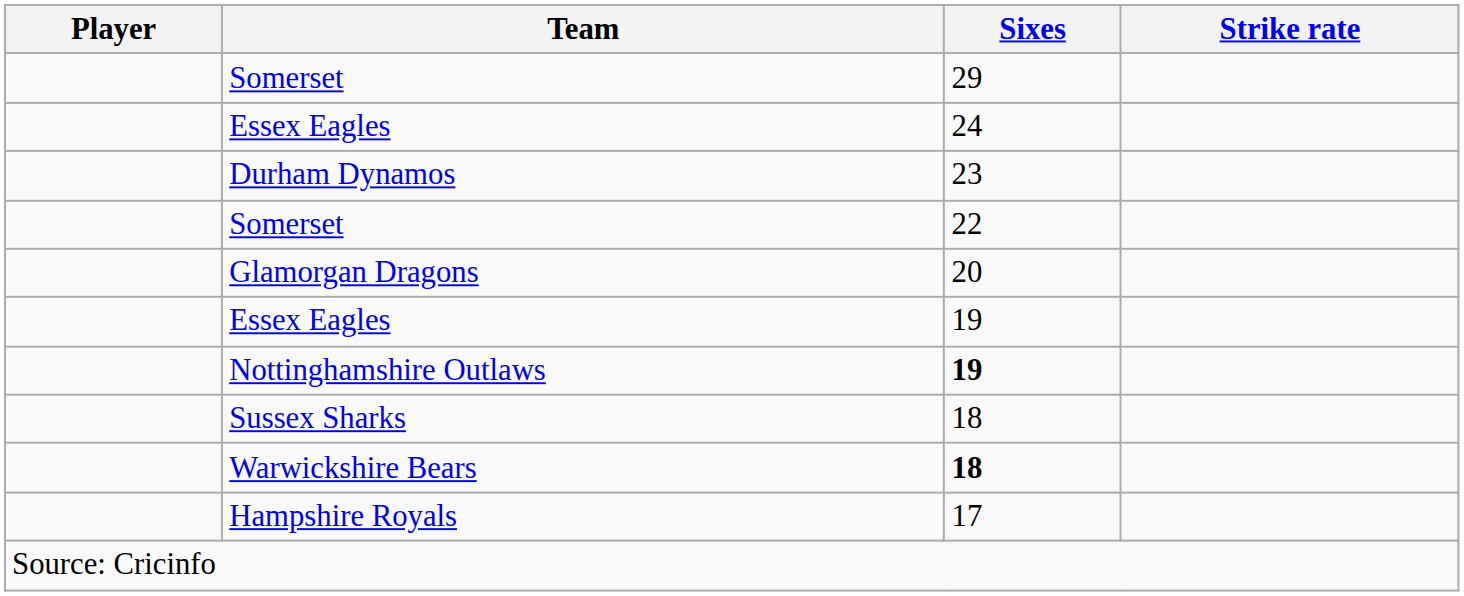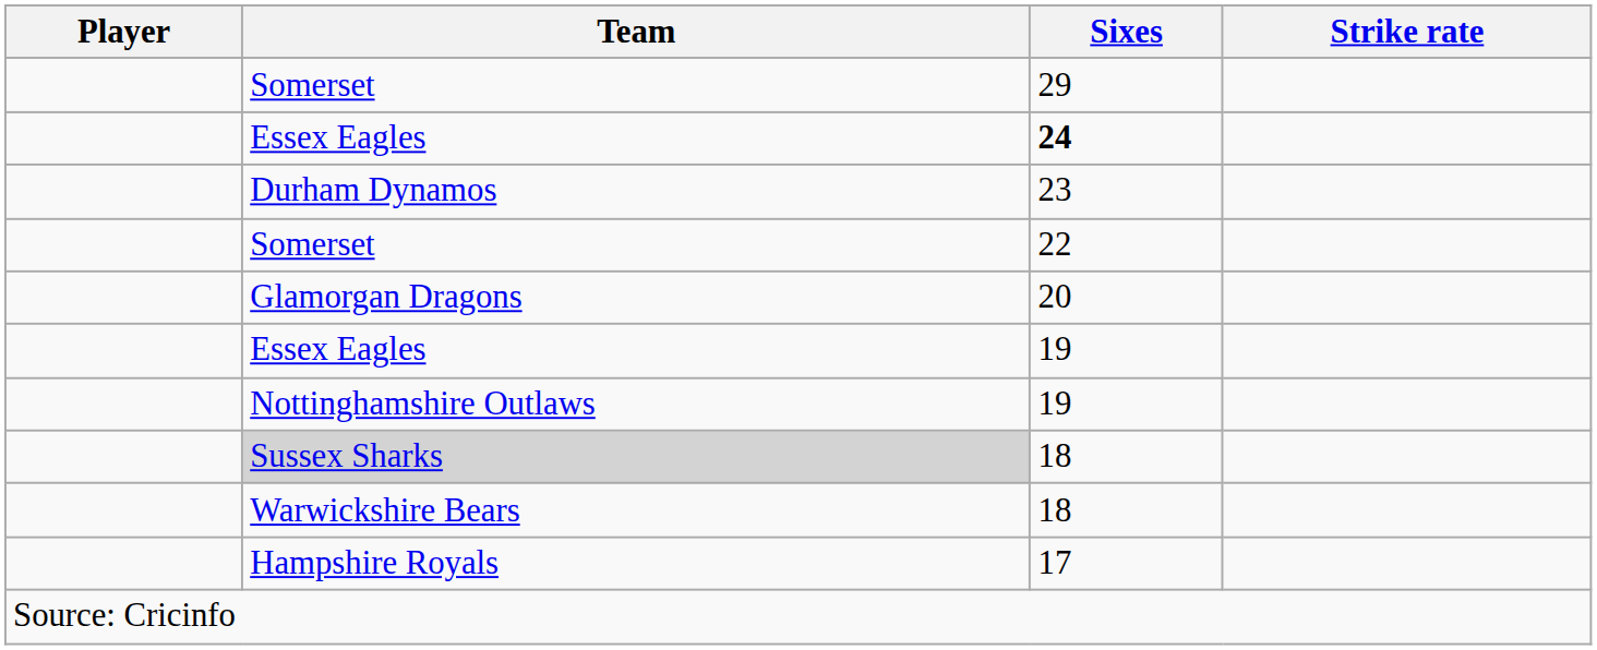Essex Eagles / 24 | Sixes: normal -> bold
Nottinghamshire Outlaws | Sixes: bold -> normal
Sussex Sharks | Team: no background -> lightgrey background
Warwickshire Bears | Sixes: bold -> normal
